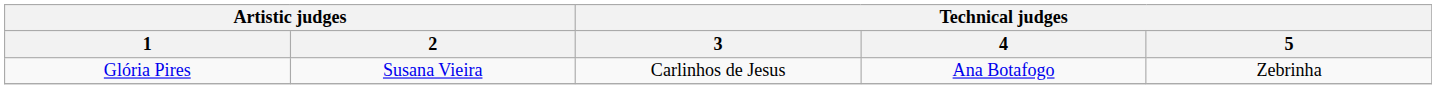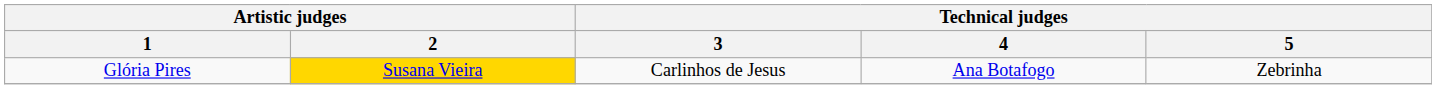Glória Pires | Artistic judges / 2: no background -> gold background
